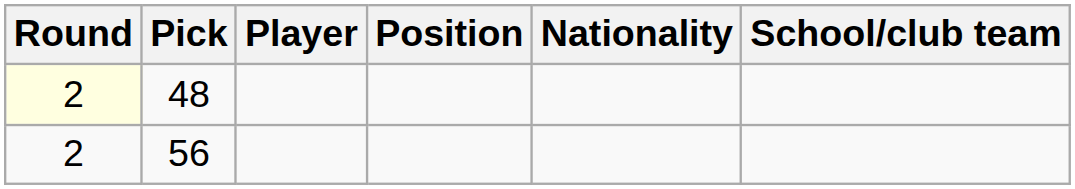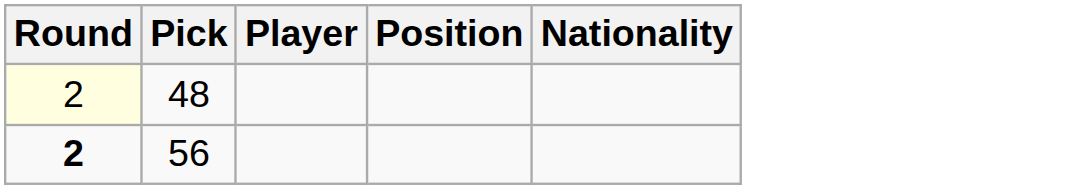- column: School/club team
56 | Round: normal -> bold
